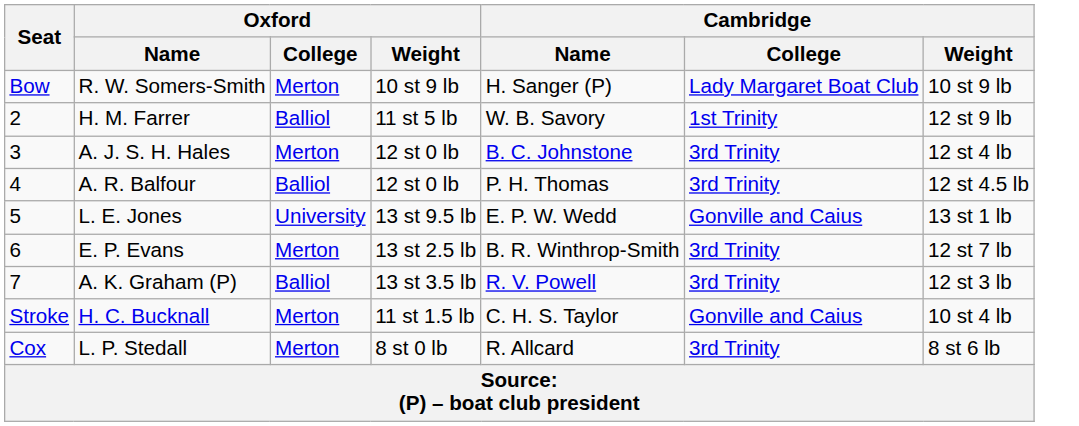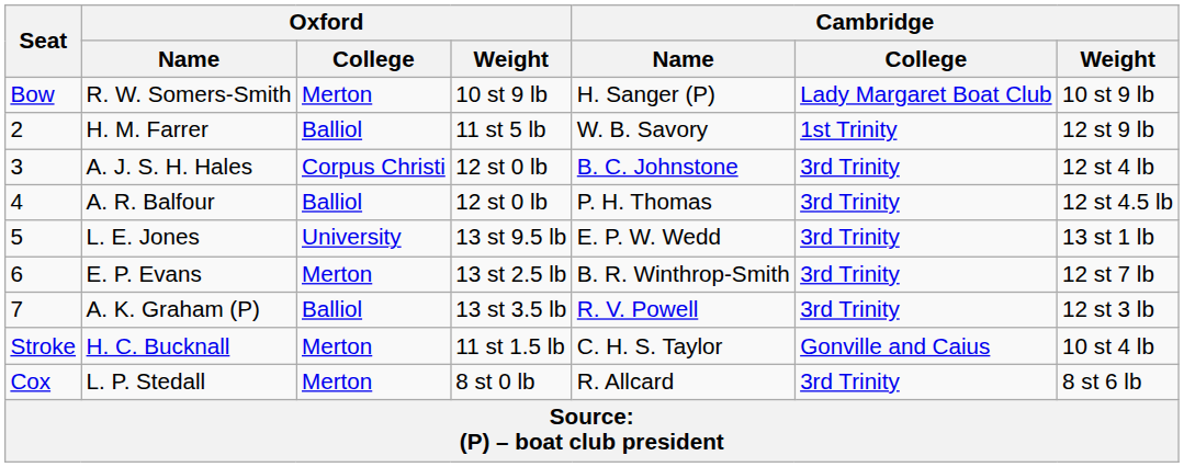A. J. S. H. Hales | Oxford / College: Merton -> Corpus Christi
L. E. Jones | Cambridge / College: Gonville and Caius -> 3rd Trinity
